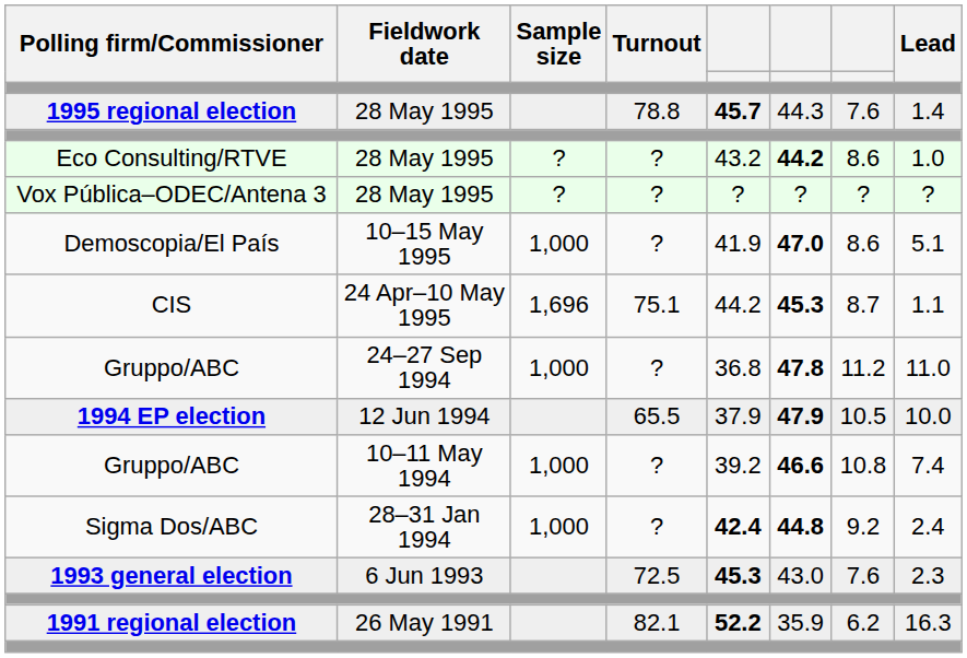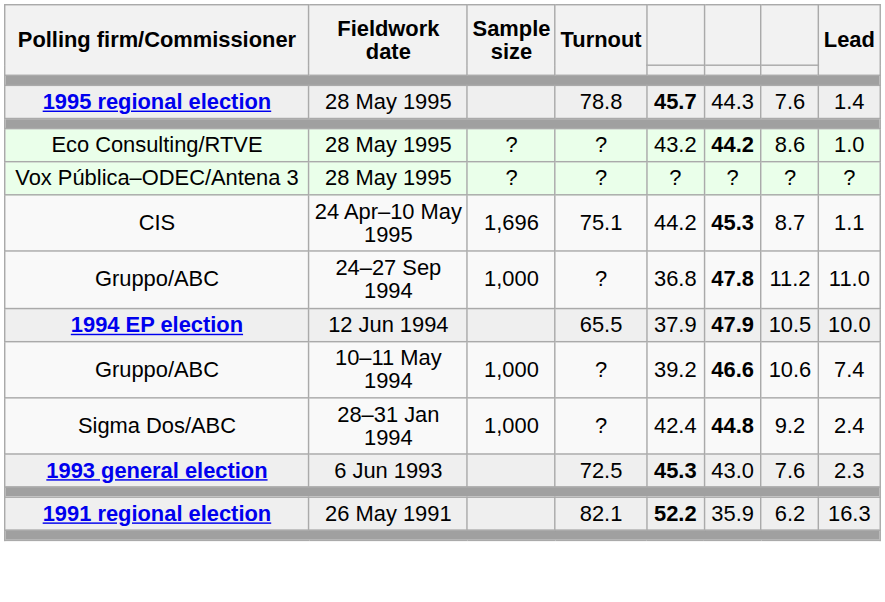- row: Demoscopia/El País | 10–15 May 1995 | 1,000 | ? | 41.9 | 47.0 | 8.6 | 5.1
Gruppo/ABC / 10–11 May 1994 | column 7: 10.8 -> 10.6
Sigma Dos/ABC | column 5: bold -> normal
